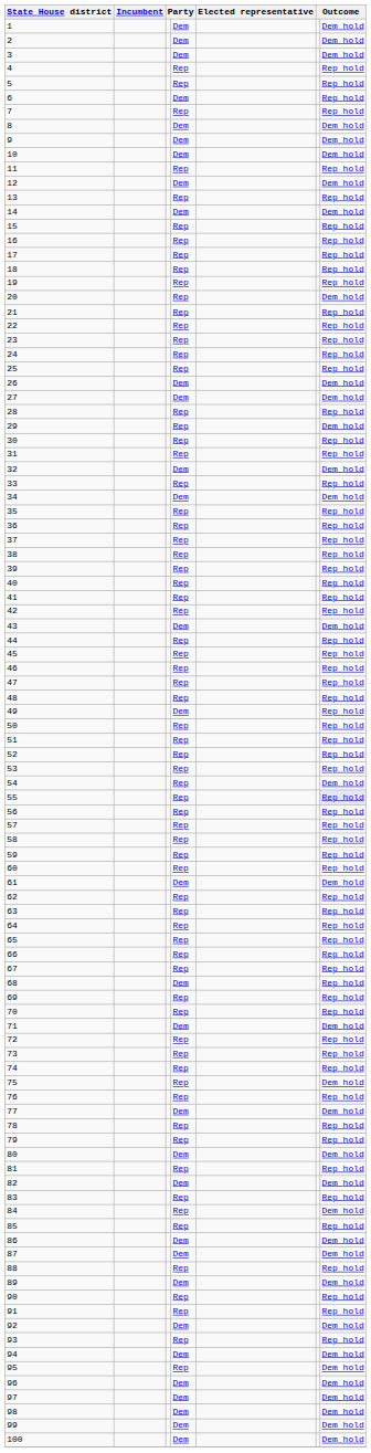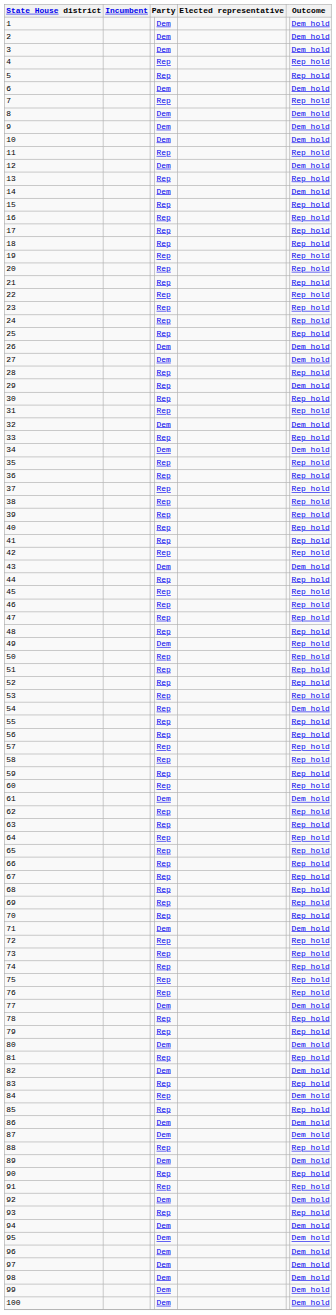6 | column 7: Rep hold -> Dem hold
20 | column 7: Dem hold -> Rep hold
55 | column 7: lavender background -> no background
68 | column 4: Dem -> Rep
75 | column 7: Dem hold -> Rep hold
95 | column 4: Rep -> Dem
